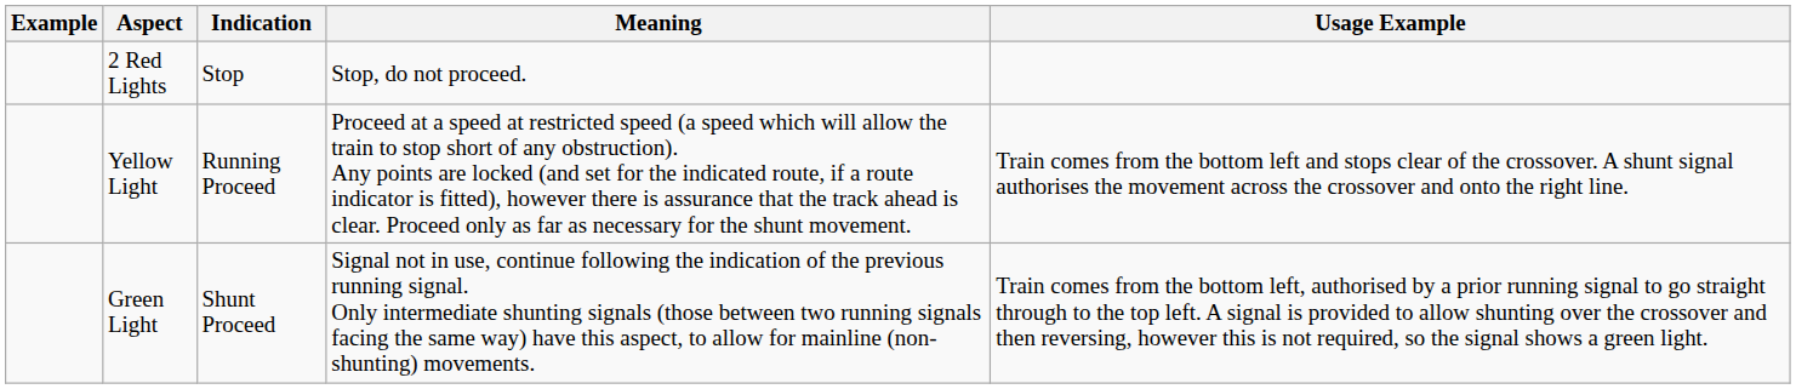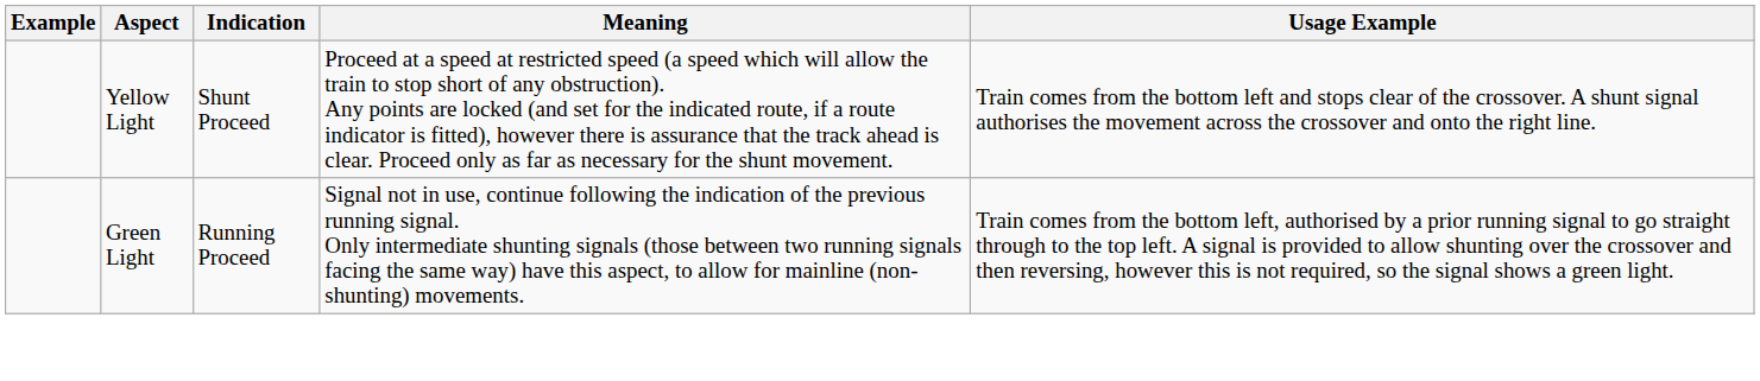- row: 2 Red Lights | Stop | Stop, do not proceed.
Yellow Light | Indication: Running Proceed -> Shunt Proceed
Green Light | Indication: Shunt Proceed -> Running Proceed
